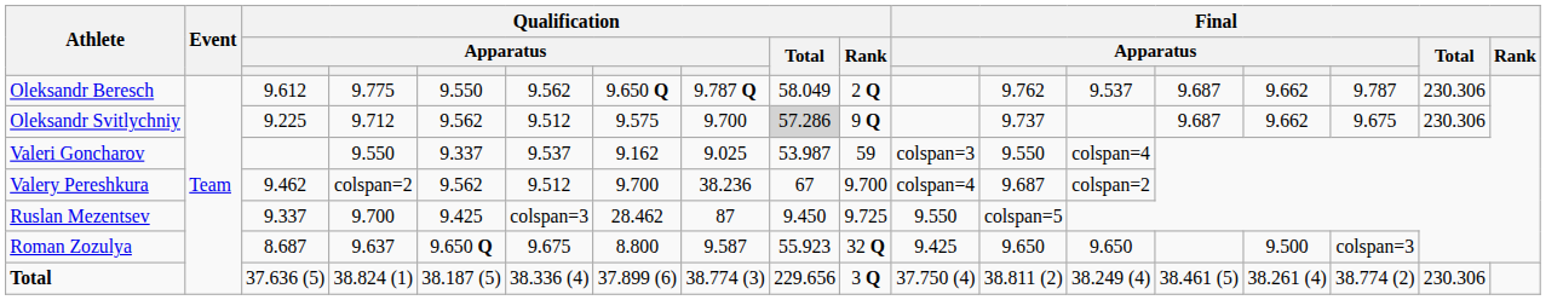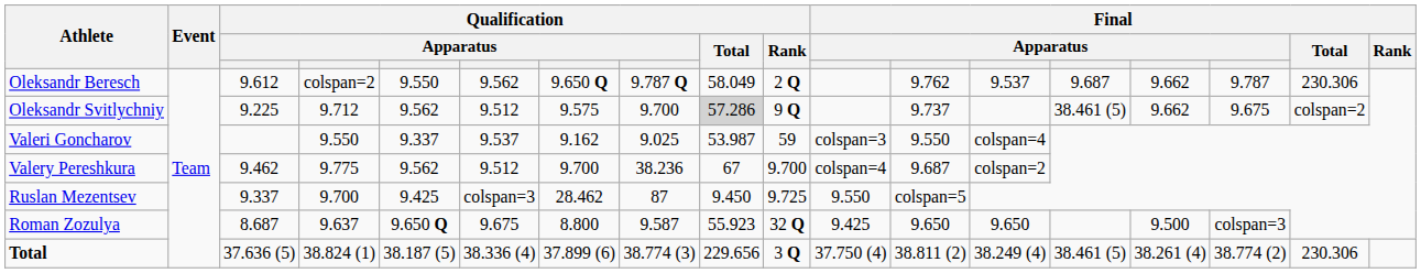Oleksandr Beresch | column 4: 9.775 -> colspan=2
Oleksandr Svitlychniy | column 14: 9.687 -> 38.461 (5)
Oleksandr Svitlychniy | Final / Total: 230.306 -> colspan=2
Valery Pereshkura | column 4: colspan=2 -> 9.775
